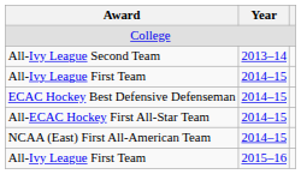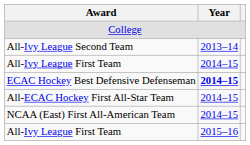ECAC Hockey Best Defensive Defenseman | Year: normal -> bold
